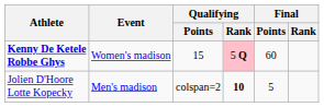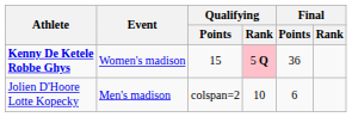Kenny De Ketele Robbe Ghys | Final / Points: 60 -> 36
Jolien D'Hoore Lotte Kopecky | Qualifying / Rank: bold -> normal
Jolien D'Hoore Lotte Kopecky | Final / Points: 5 -> 6
